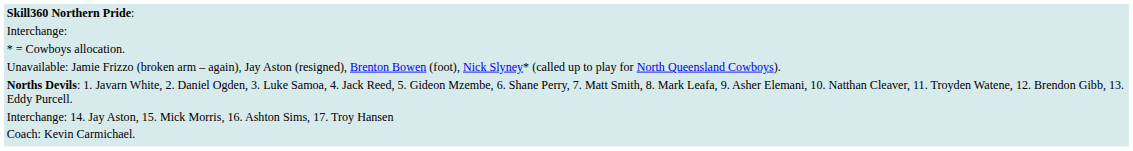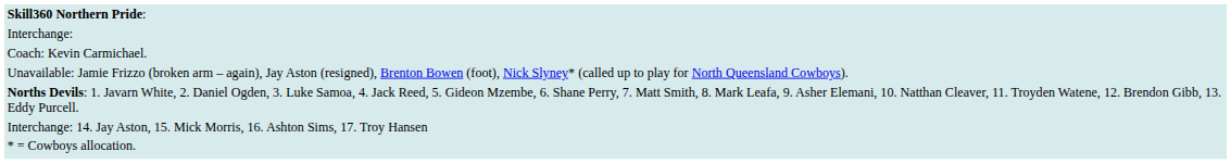row 3 | column 1: * = Cowboys allocation. -> Coach: Kevin Carmichael.
row 7 | column 1: Coach: Kevin Carmichael. -> * = Cowboys allocation.
